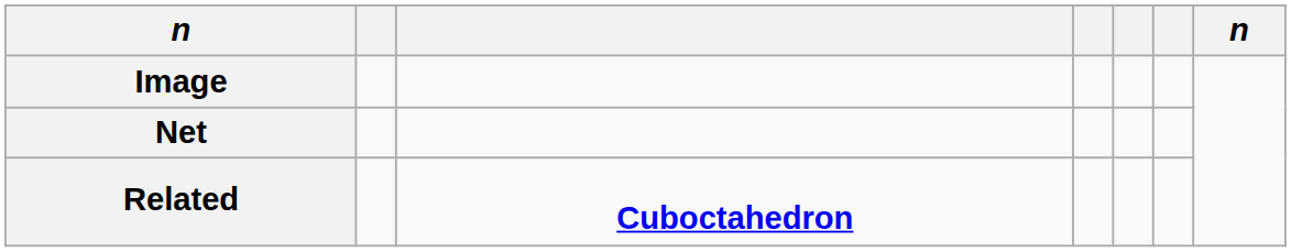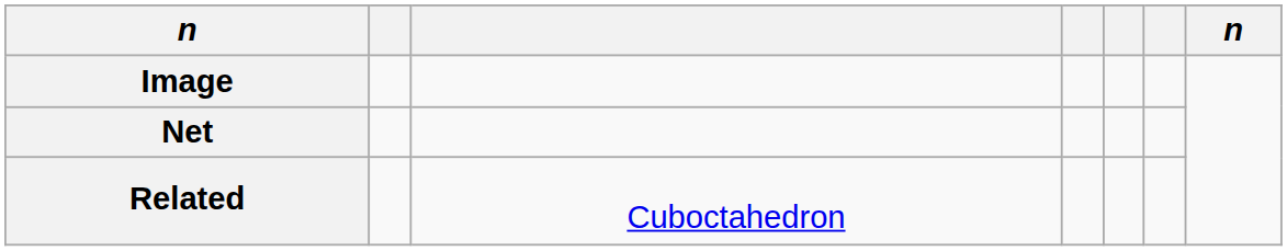Related | column 3: bold -> normal
